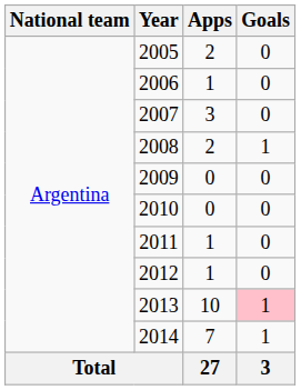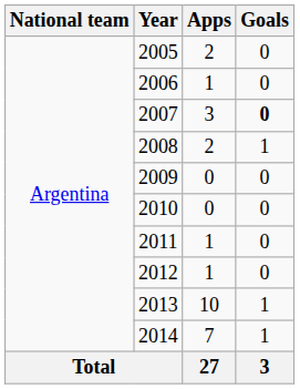2007 | Goals: normal -> bold
2013 | Goals: pink background -> no background
